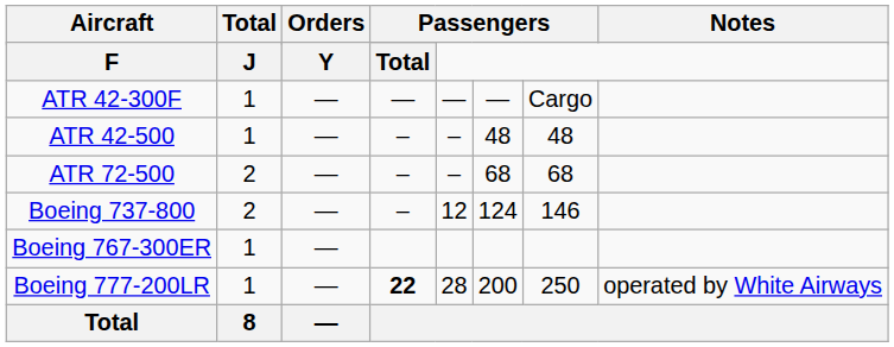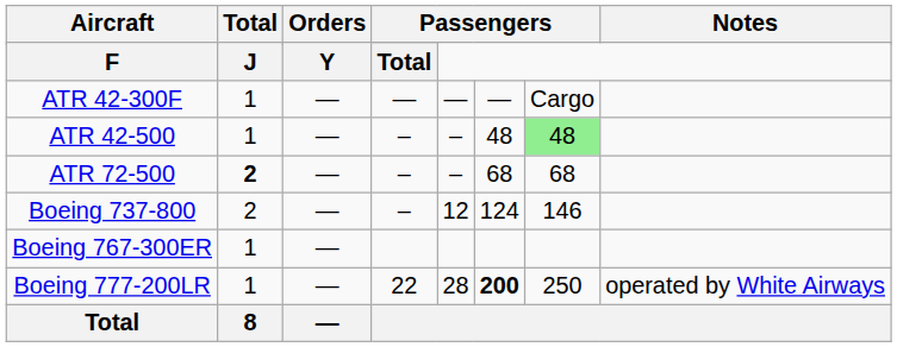ATR 42-500 | column 7: no background -> lightgreen background
ATR 72-500 | Total: normal -> bold
Boeing 777-200LR | column 4: bold -> normal
Boeing 777-200LR | column 6: normal -> bold
